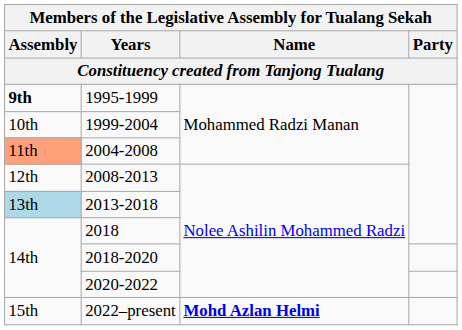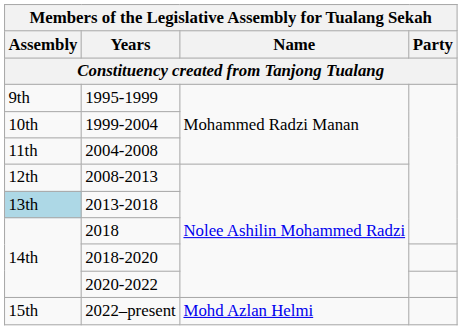1995-1999 | Assembly: bold -> normal
2004-2008 | Assembly: lightsalmon background -> no background
2022–present | Name: bold -> normal
